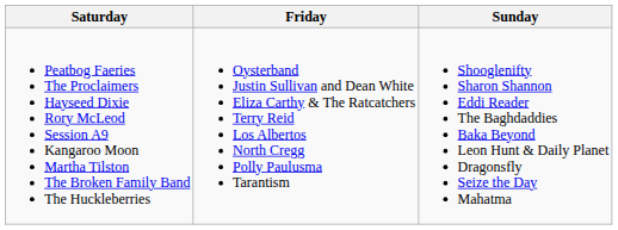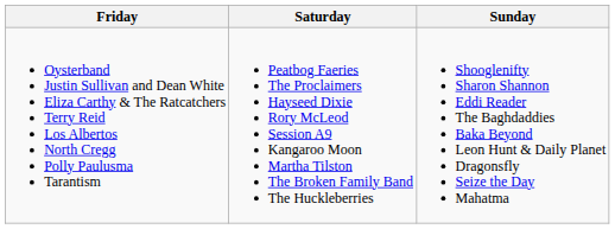columns swapped: Friday <-> Saturday
